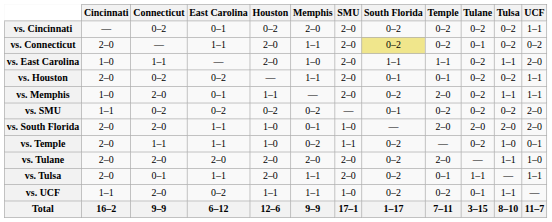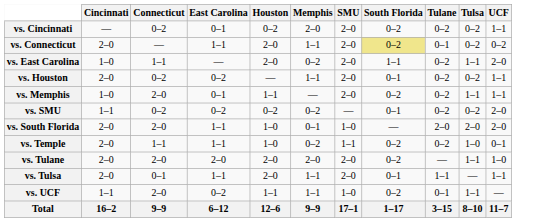- column: Temple | 0–2 | 0–2 | 1–1 | 0–1 | 2–0 | 0–2 | 2–0 | — | 2–0 | 0–1 | 0–2 | 7–11
vs. East Carolina | Memphis: 1–0 -> 0–2
vs. Tulsa | South Florida: 0–2 -> 0–1
